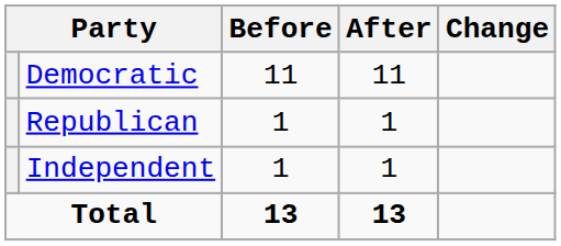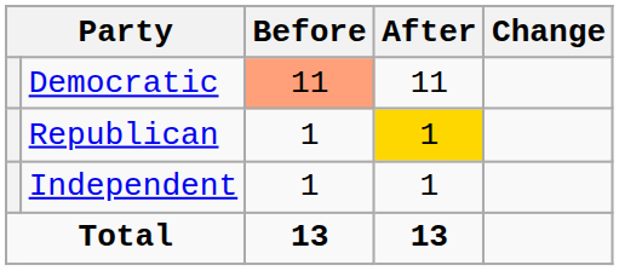Democratic | Before: no background -> lightsalmon background
Republican | After: no background -> gold background
